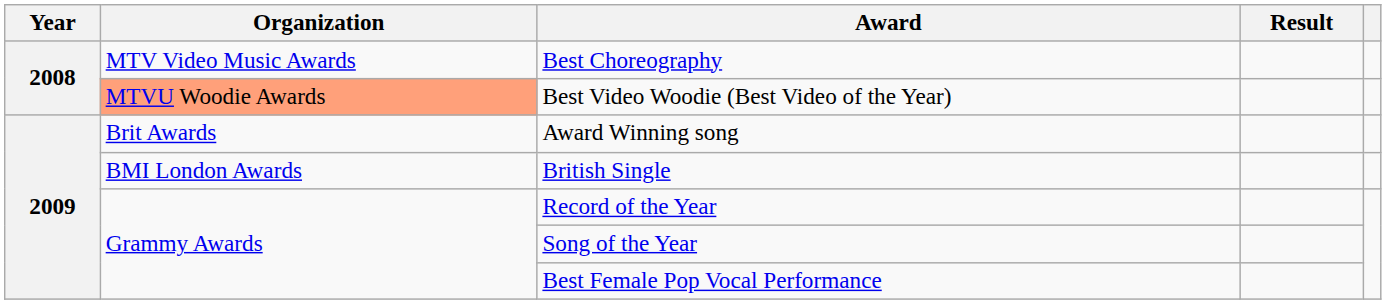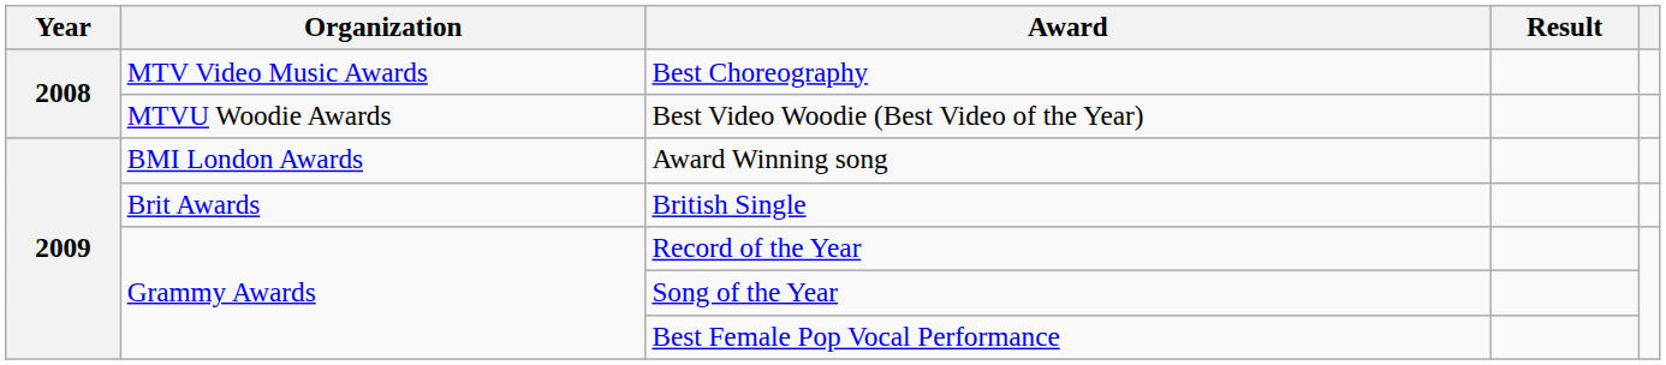Best Video Woodie (Best Video of the Year) | Organization: lightsalmon background -> no background
Award Winning song | Organization: Brit Awards -> BMI London Awards
British Single | Organization: BMI London Awards -> Brit Awards
